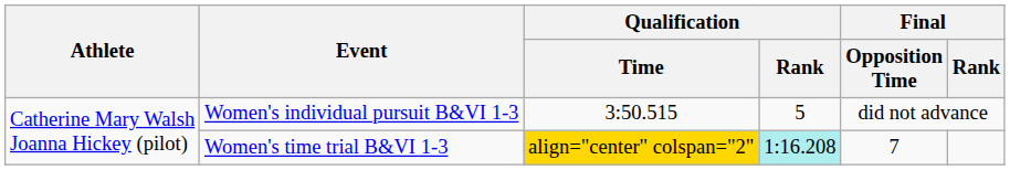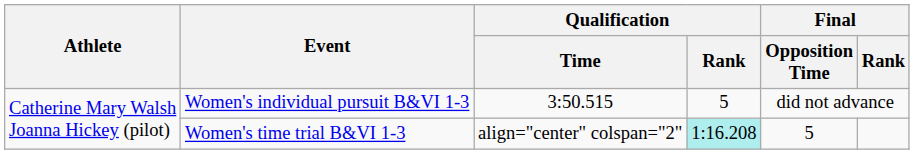Women's time trial B&VI 1-3 | Qualification / Time: gold background -> no background
Women's time trial B&VI 1-3 | Final / Opposition Time: 7 -> 5
